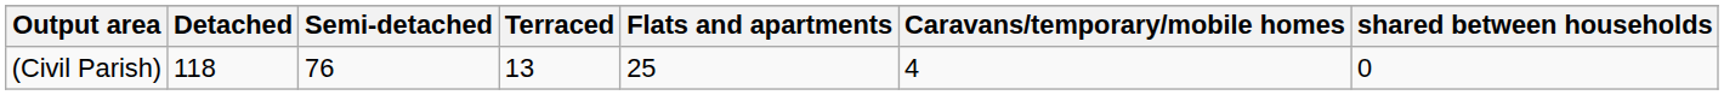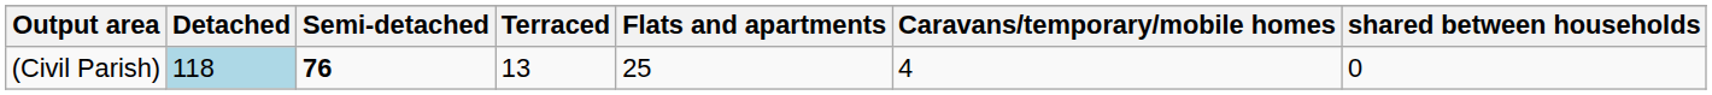(Civil Parish) | Detached: no background -> lightblue background
(Civil Parish) | Semi-detached: normal -> bold
